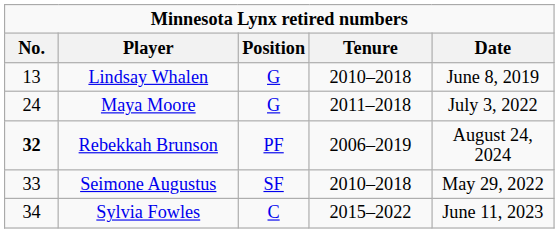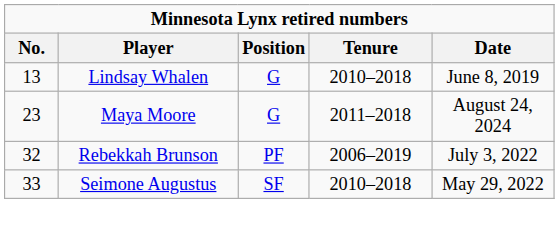Maya Moore | No.: 24 -> 23
Maya Moore | Date: July 3, 2022 -> August 24, 2024
Rebekkah Brunson | No.: bold -> normal
Rebekkah Brunson | Date: August 24, 2024 -> July 3, 2022
- row: 34 | Sylvia Fowles | C | 2015–2022 | June 11, 2023
